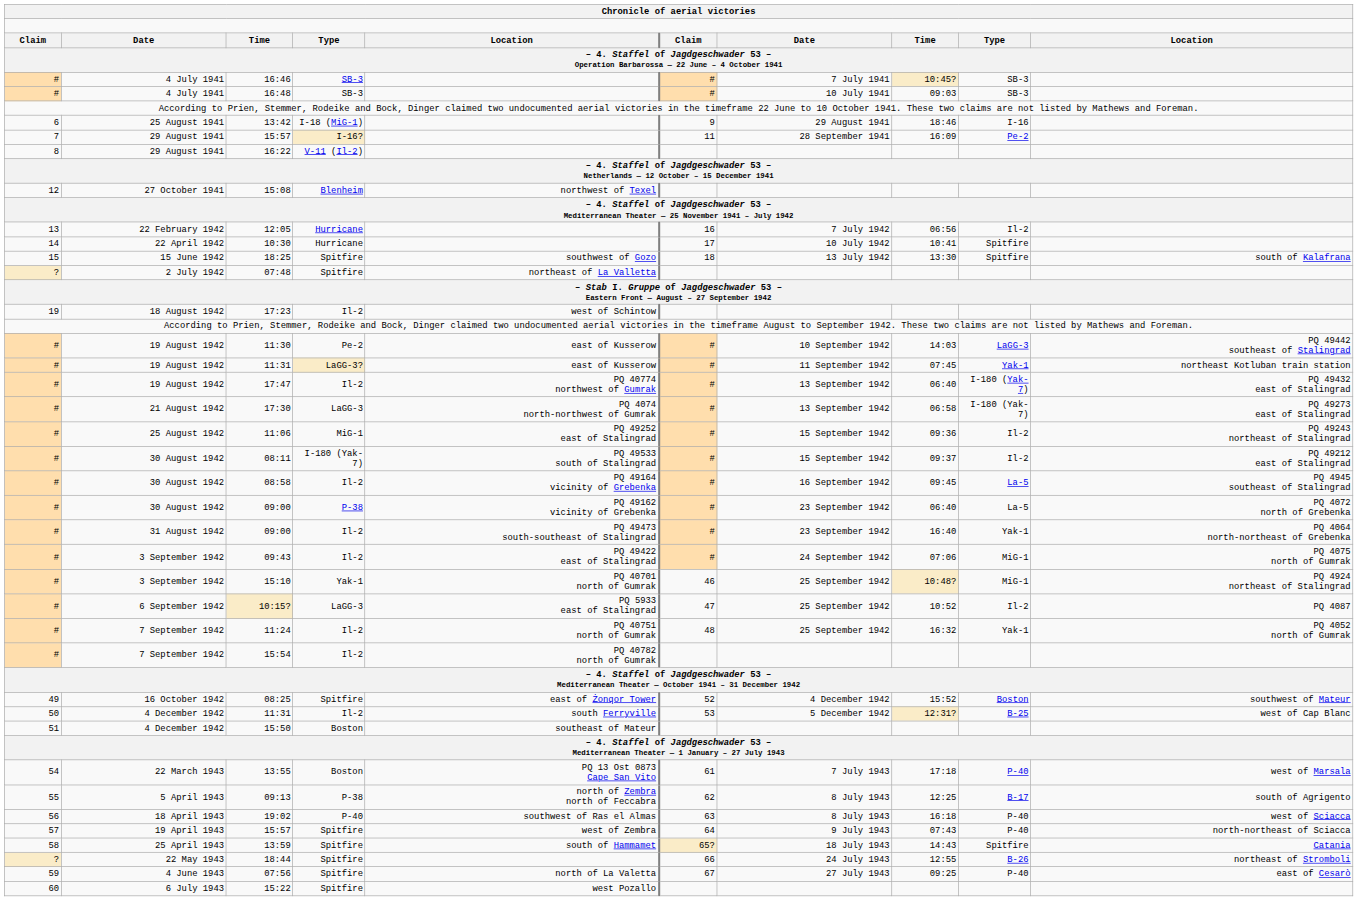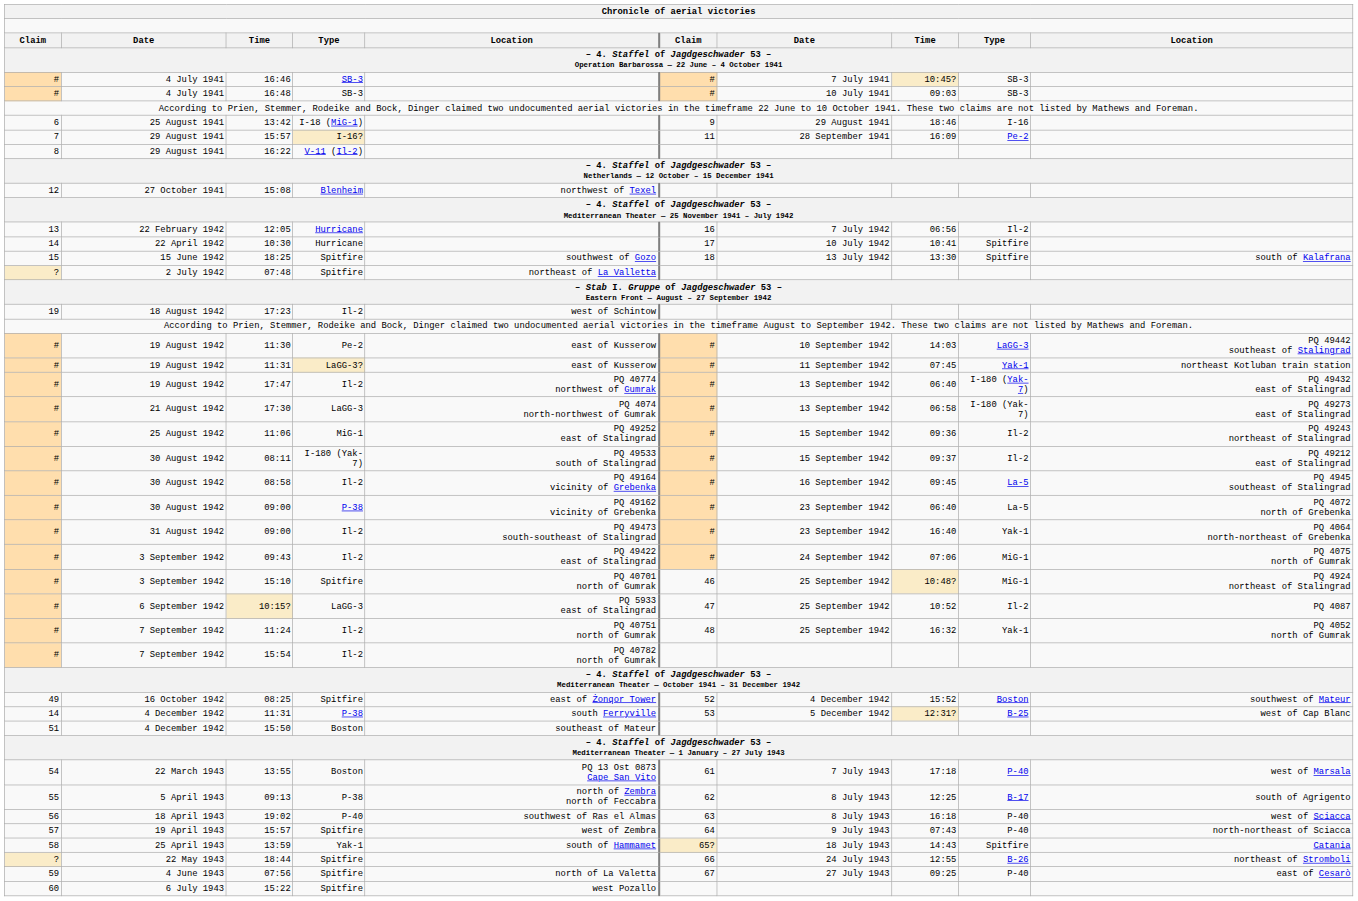15:10 | column 4: Yak-1 -> Spitfire
4 December 1942 / 11:31 | column 1: 50 -> 14
4 December 1942 / 11:31 | column 4: Il-2 -> P-38
13:59 | column 4: Spitfire -> Yak-1
